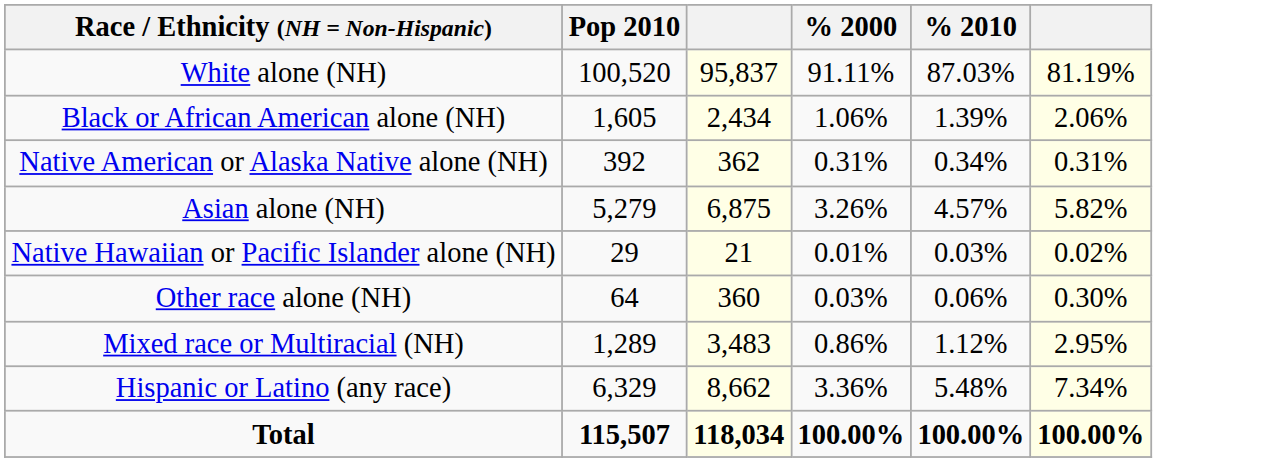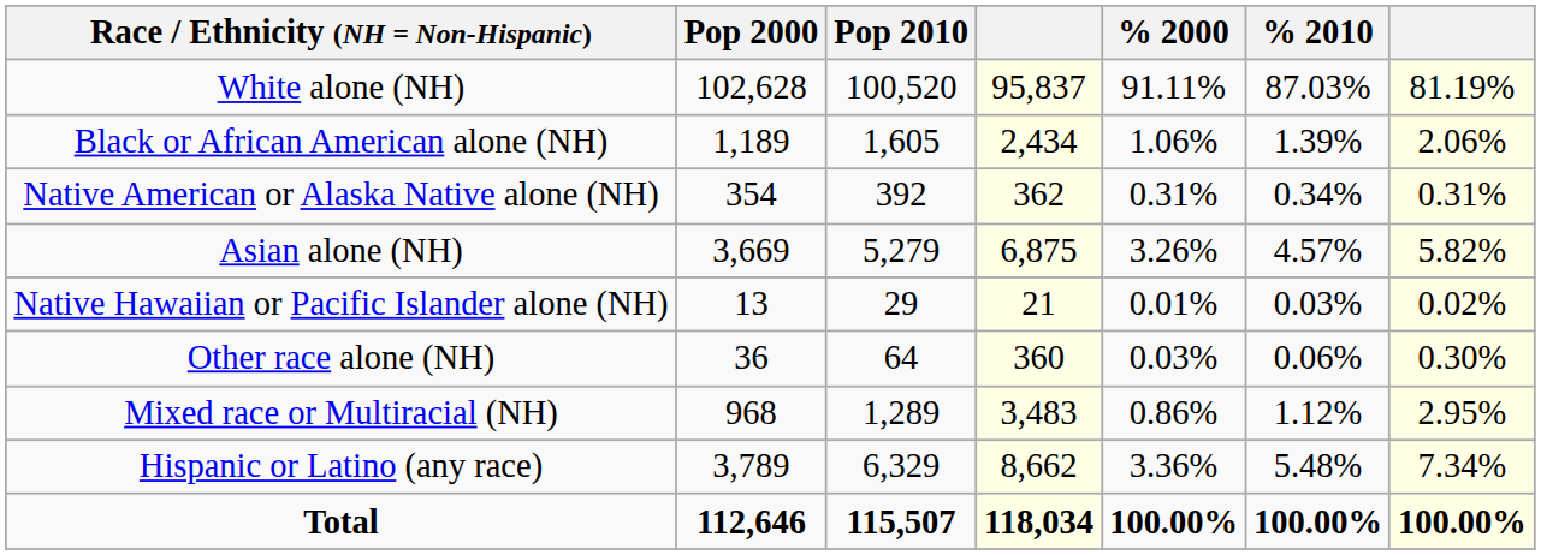+ column: Pop 2000 | 102,628 | 1,189 | 354 | 3,669 | 13 | 36 | 968 | 3,789 | 112,646
